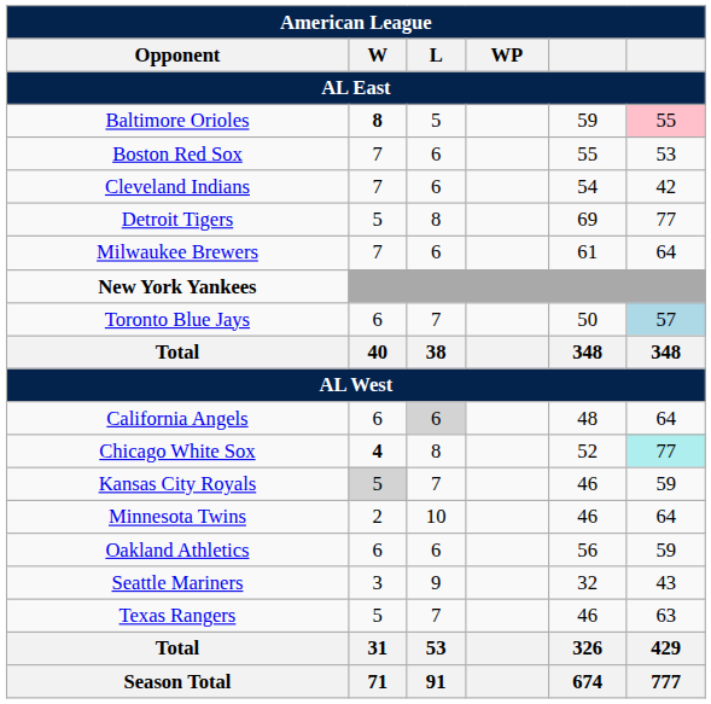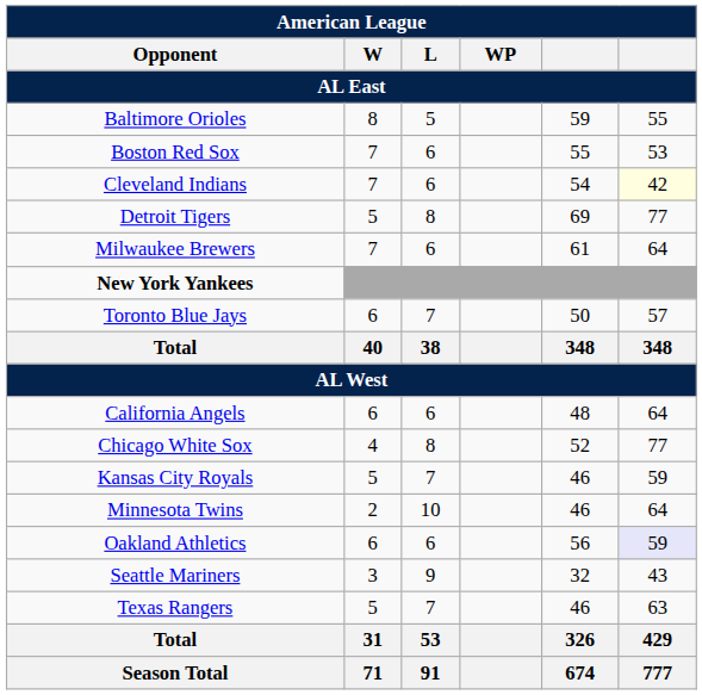Baltimore Orioles | W: bold -> normal
Baltimore Orioles | column 6: pink background -> no background
Cleveland Indians | column 6: no background -> lightyellow background
Toronto Blue Jays | column 6: lightblue background -> no background
California Angels | L: lightgrey background -> no background
Chicago White Sox | W: bold -> normal
Chicago White Sox | column 6: paleturquoise background -> no background
Kansas City Royals | W: lightgrey background -> no background
Oakland Athletics | column 6: no background -> lavender background
